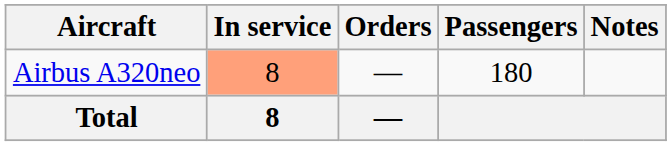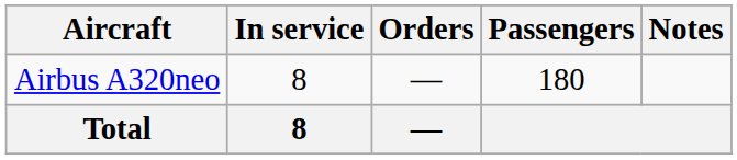Airbus A320neo | In service: lightsalmon background -> no background
